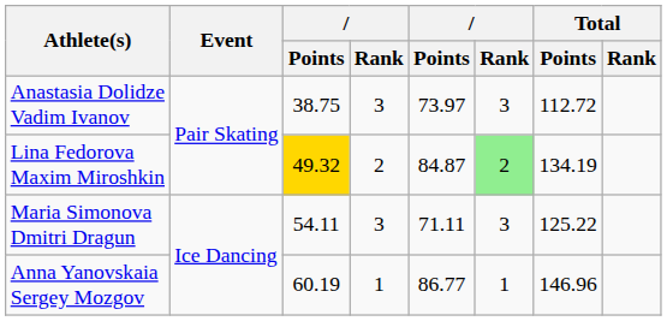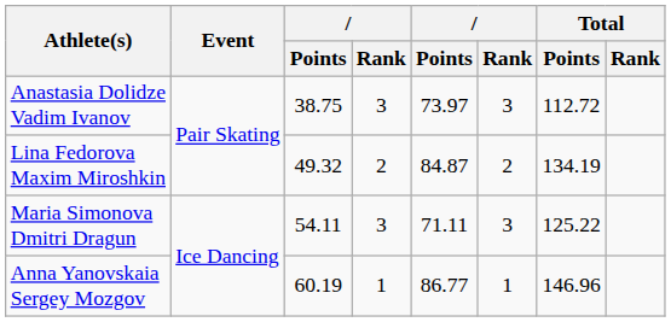Lina Fedorova Maxim Miroshkin | column 3: gold background -> no background
Lina Fedorova Maxim Miroshkin | column 6: lightgreen background -> no background
